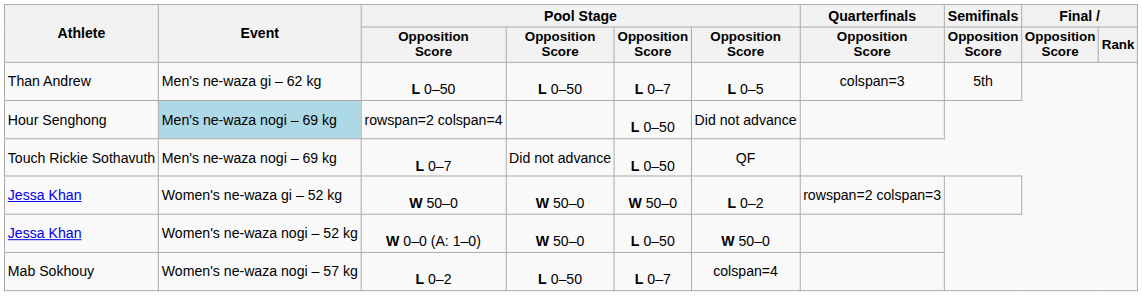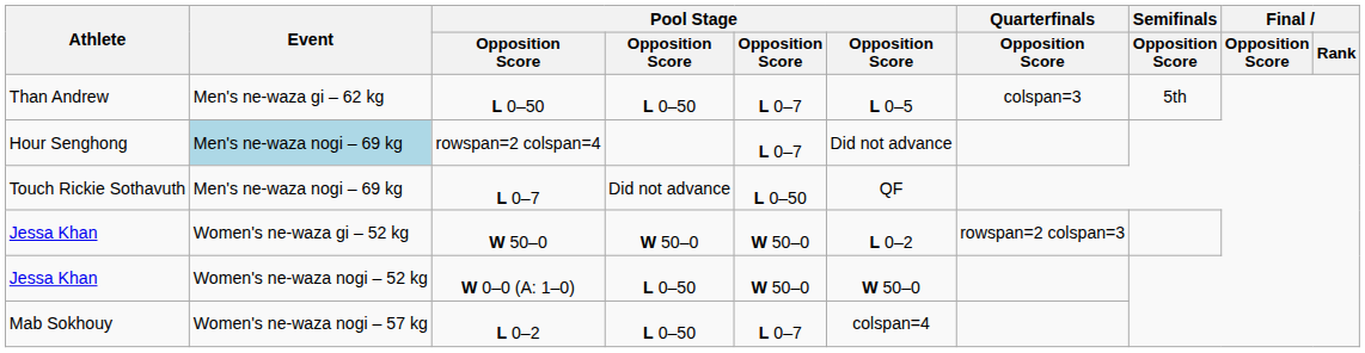rowspan=2 colspan=4 | column 5: L 0–50 -> L 0–7
W 0–0 (A: 1–0) | column 4: W 50–0 -> L 0–50
W 0–0 (A: 1–0) | column 5: L 0–50 -> W 50–0
